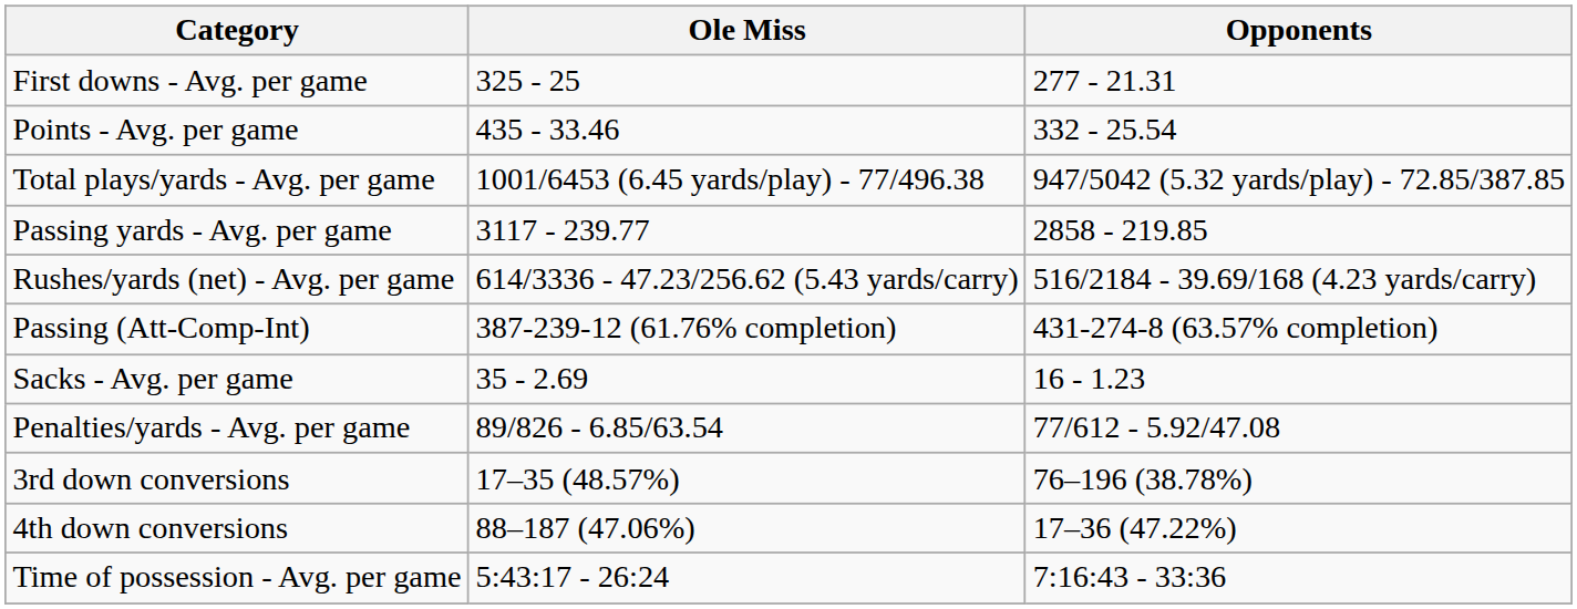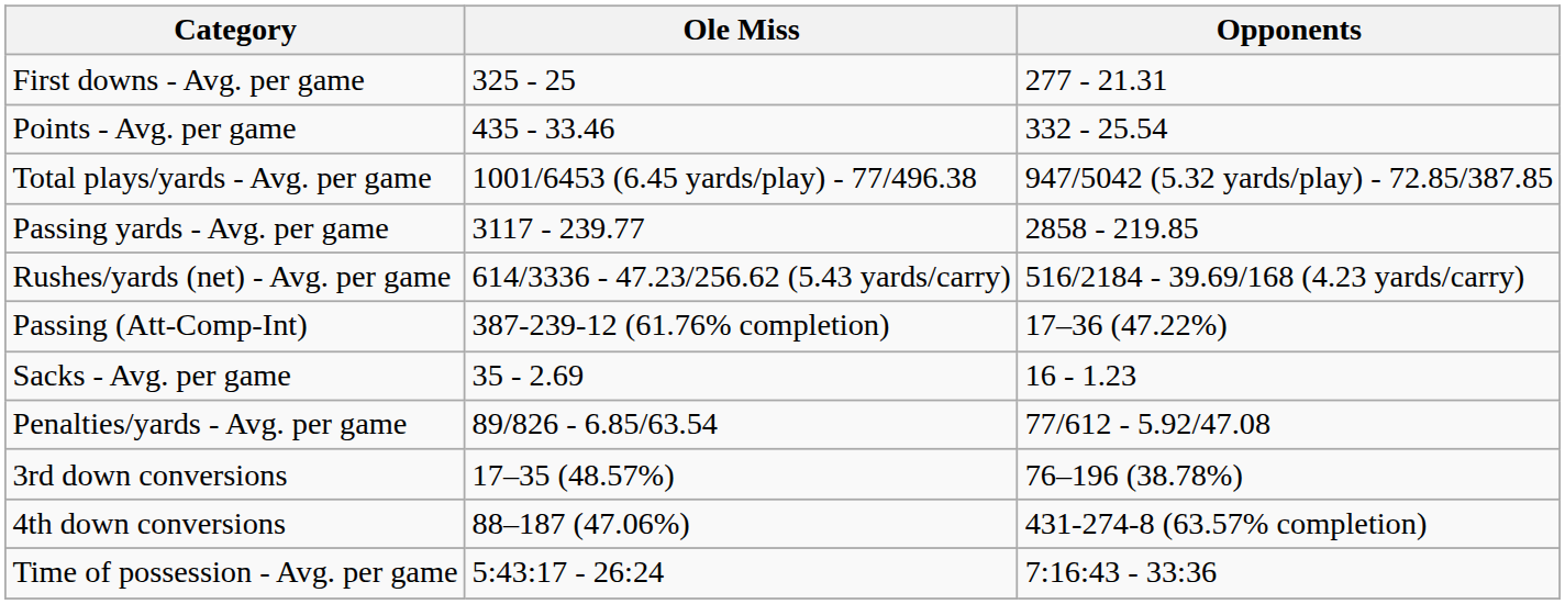Passing (Att-Comp-Int) | Opponents: 431-274-8 (63.57% completion) -> 17–36 (47.22%)
4th down conversions | Opponents: 17–36 (47.22%) -> 431-274-8 (63.57% completion)
